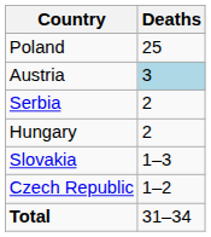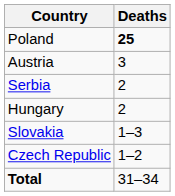Poland | Deaths: normal -> bold
Austria | Deaths: lightblue background -> no background
